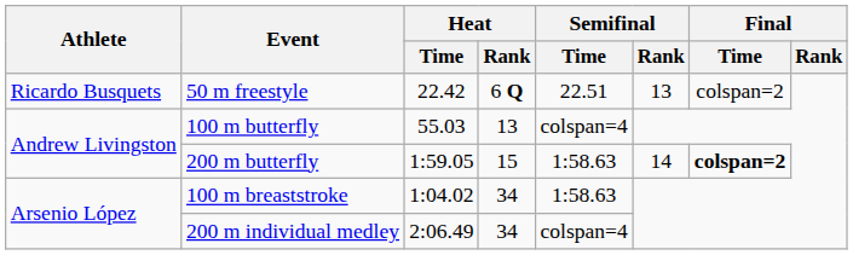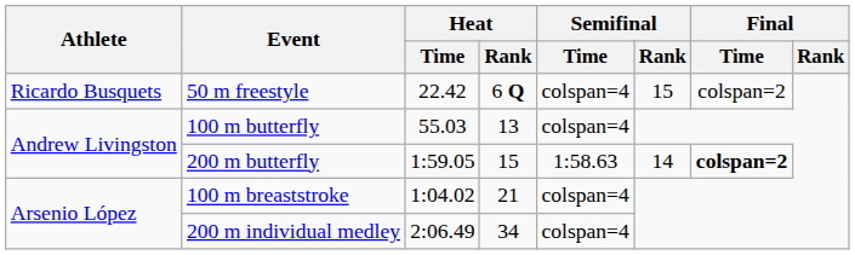50 m freestyle | Semifinal / Time: 22.51 -> colspan=4
50 m freestyle | Semifinal / Rank: 13 -> 15
100 m breaststroke | Heat / Rank: 34 -> 21
100 m breaststroke | Semifinal / Time: 1:58.63 -> colspan=4
